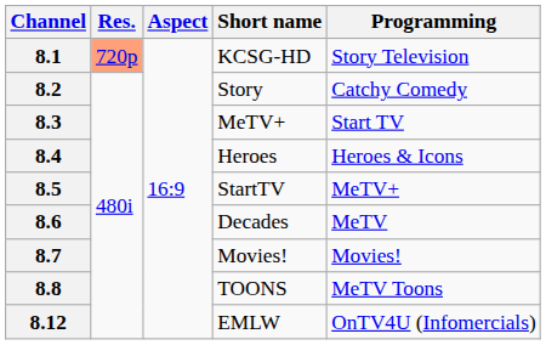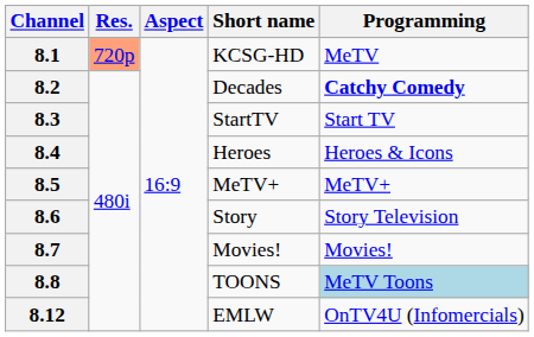8.1 | Programming: Story Television -> MeTV
8.2 | Short name: Story -> Decades
8.2 | Programming: normal -> bold
8.3 | Short name: MeTV+ -> StartTV
8.5 | Short name: StartTV -> MeTV+
8.6 | Short name: Decades -> Story
8.6 | Programming: MeTV -> Story Television
8.8 | Programming: no background -> lightblue background
